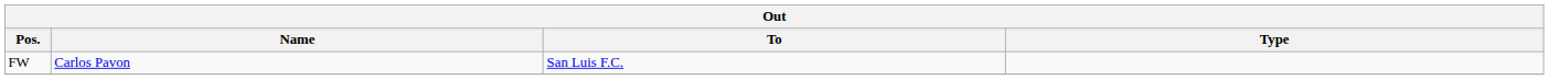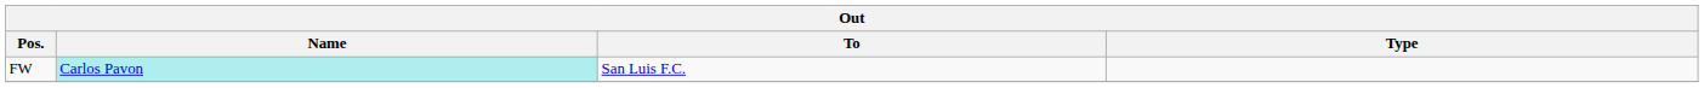FW | Name: no background -> paleturquoise background
